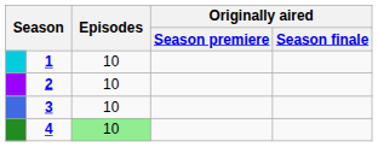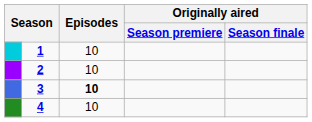3 | Episodes: normal -> bold
4 | Episodes: lightgreen background -> no background
